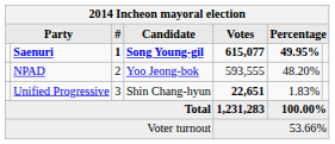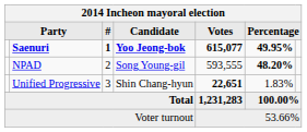Saenuri | Candidate: Song Young-gil -> Yoo Jeong-bok
NPAD | Candidate: Yoo Jeong-bok -> Song Young-gil
NPAD | column 6: normal -> bold
